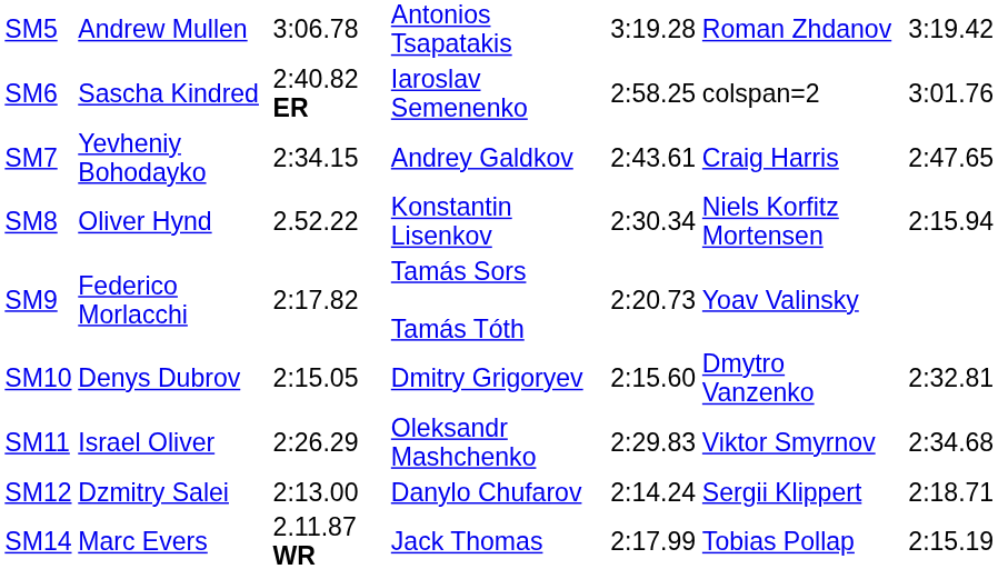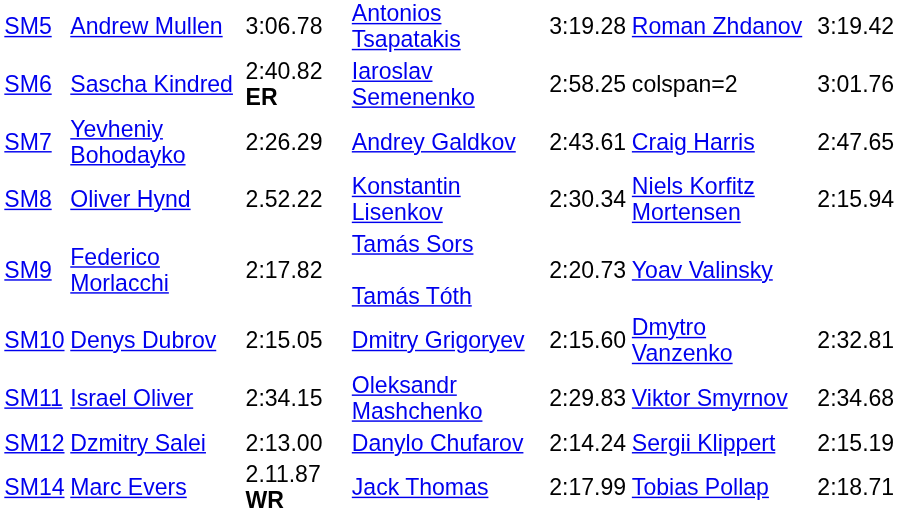SM7 | column 3: 2:34.15 -> 2:26.29
SM11 | column 3: 2:26.29 -> 2:34.15
SM12 | column 7: 2:18.71 -> 2:15.19
SM14 | column 7: 2:15.19 -> 2:18.71
